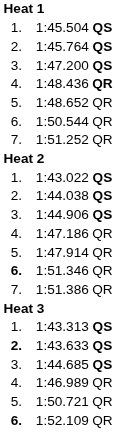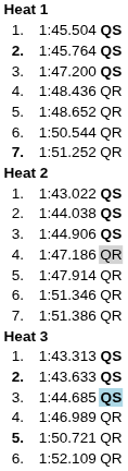1:45.764 | column 1: normal -> bold
1:48.436 | column 3: bold -> normal
1:51.252 | column 1: normal -> bold
1:47.186 | column 3: no background -> lightgrey background
1:51.346 | column 1: bold -> normal
1:44.685 | column 3: no background -> lightblue background
1:50.721 | column 1: normal -> bold
1:52.109 | column 1: bold -> normal
